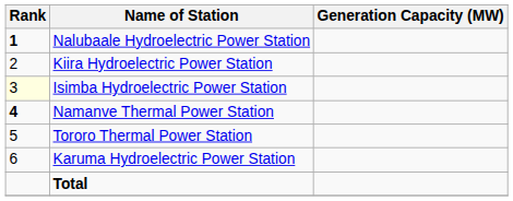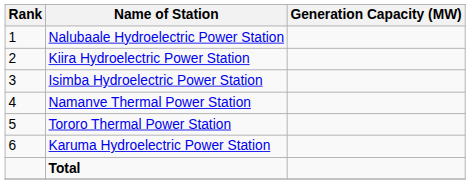Nalubaale Hydroelectric Power Station | Rank: bold -> normal
Isimba Hydroelectric Power Station | Rank: lightyellow background -> no background
Namanve Thermal Power Station | Rank: bold -> normal
